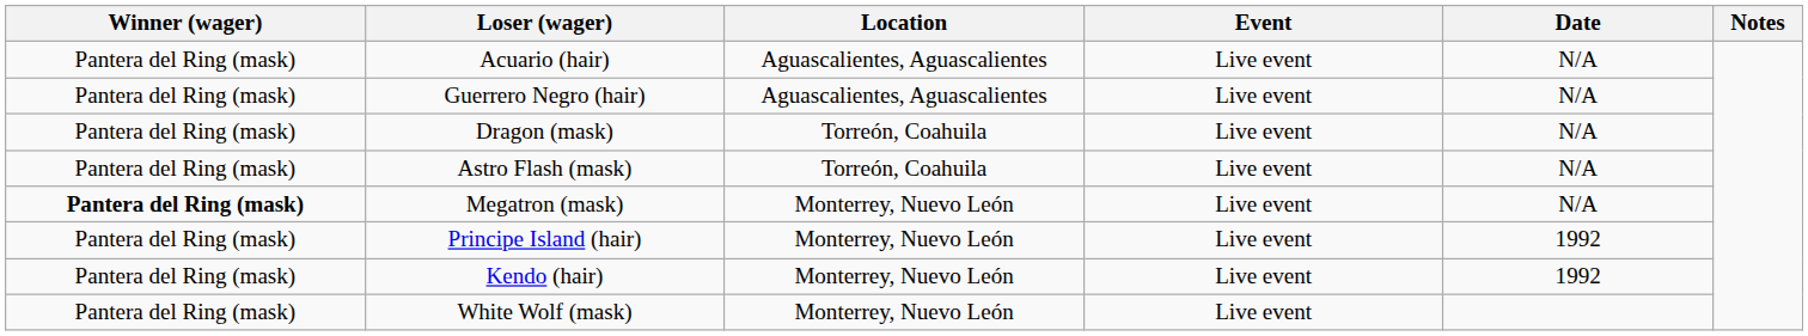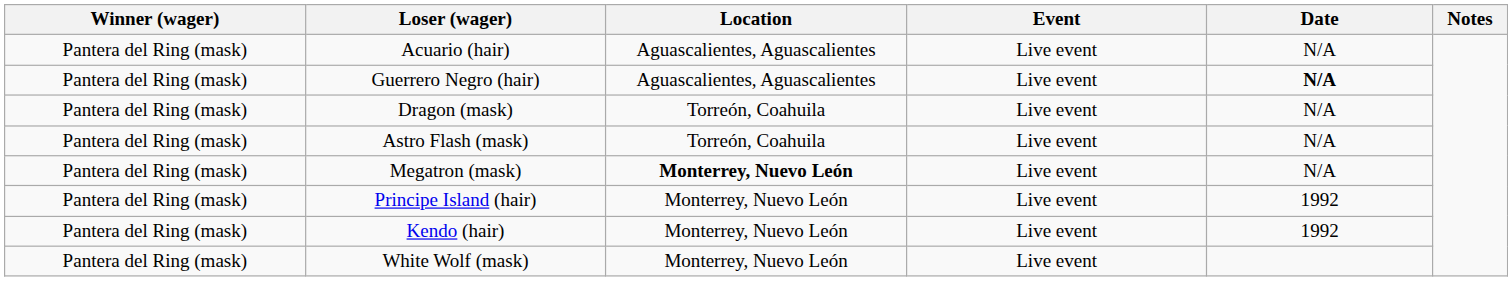Guerrero Negro (hair) | Date: normal -> bold
Megatron (mask) | Winner (wager): bold -> normal
Megatron (mask) | Location: normal -> bold
